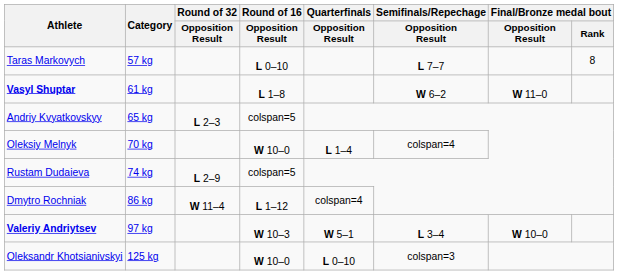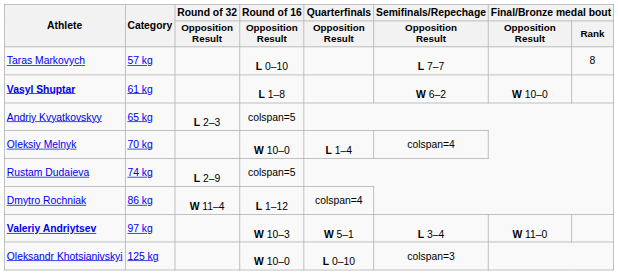Vasyl Shuptar | Final/Bronze medal bout / Opposition Result: W 11–0 -> W 10–0
Valeriy Andriytsev | Final/Bronze medal bout / Opposition Result: W 10–0 -> W 11–0
